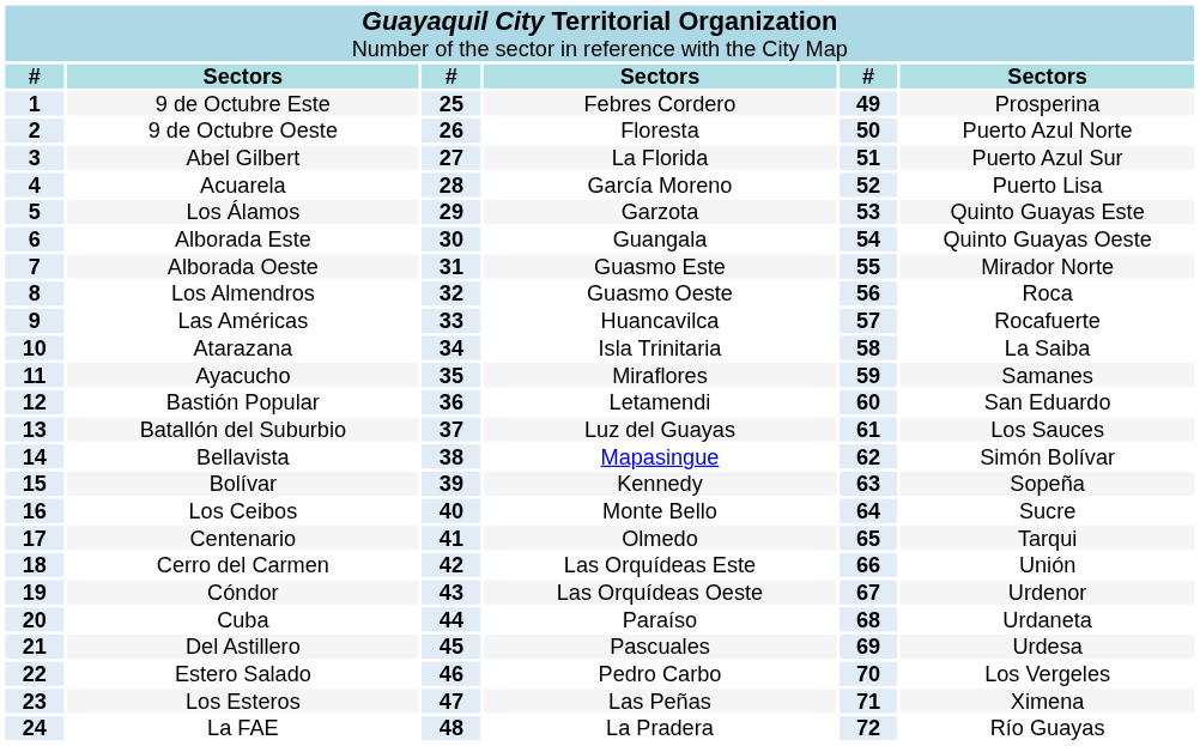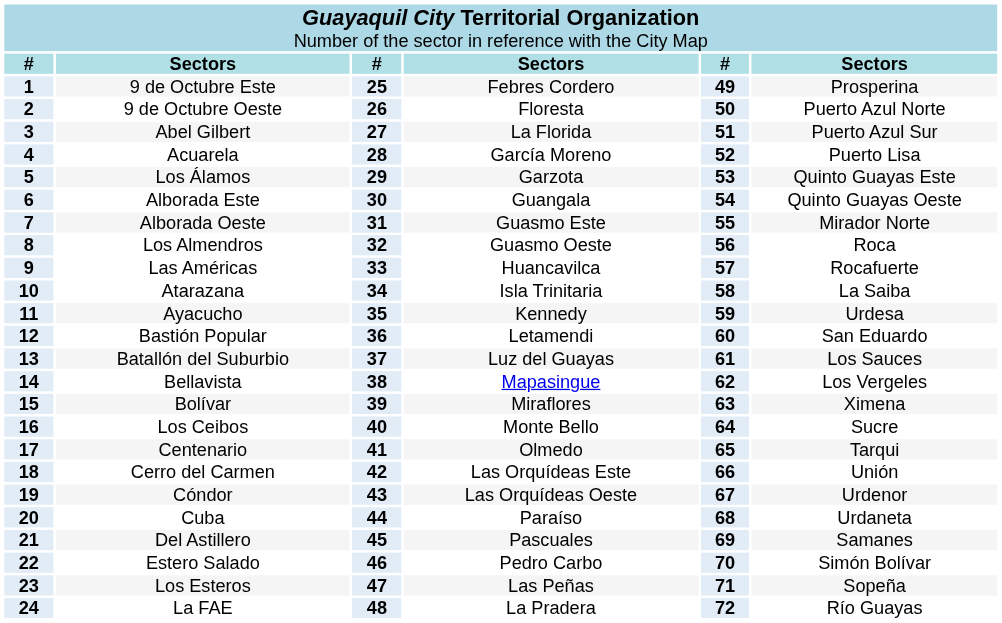Ayacucho | column 4: Miraflores -> Kennedy
Ayacucho | column 6: Samanes -> Urdesa
Bellavista | column 6: Simón Bolívar -> Los Vergeles
Bolívar | column 4: Kennedy -> Miraflores
Bolívar | column 6: Sopeña -> Ximena
Del Astillero | column 6: Urdesa -> Samanes
Estero Salado | column 6: Los Vergeles -> Simón Bolívar
Los Esteros | column 6: Ximena -> Sopeña
